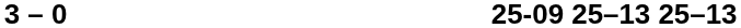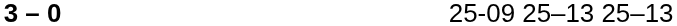row 1 | column 2: bold -> normal
